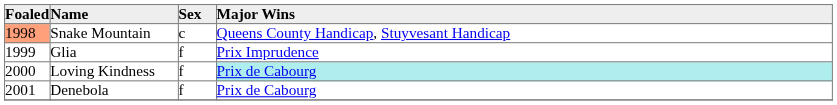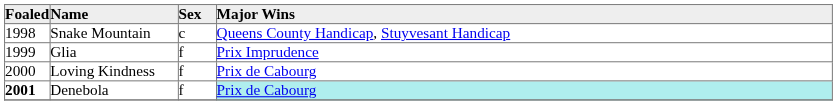Snake Mountain | Foaled: lightsalmon background -> no background
Loving Kindness | Major Wins: paleturquoise background -> no background
Denebola | Foaled: normal -> bold
Denebola | Major Wins: no background -> paleturquoise background
